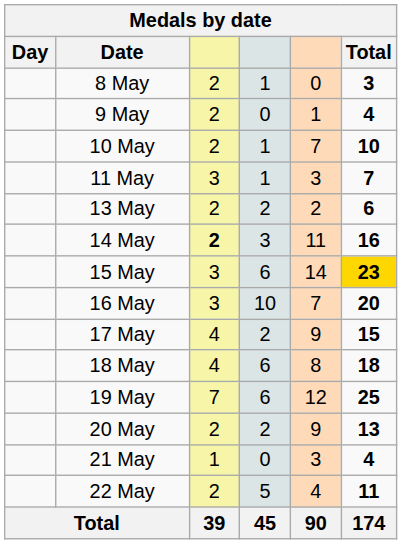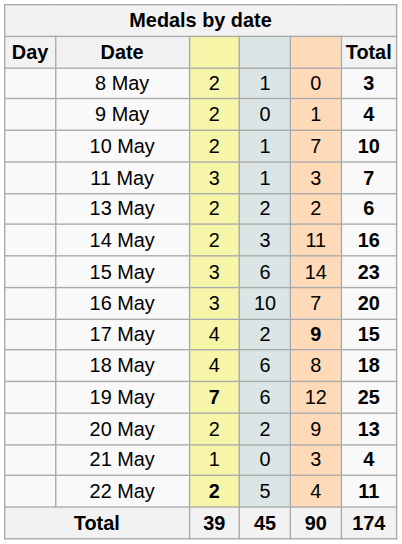14 May | column 3: bold -> normal
15 May | Total: gold background -> no background
17 May | column 5: normal -> bold
19 May | column 3: normal -> bold
22 May | column 3: normal -> bold
